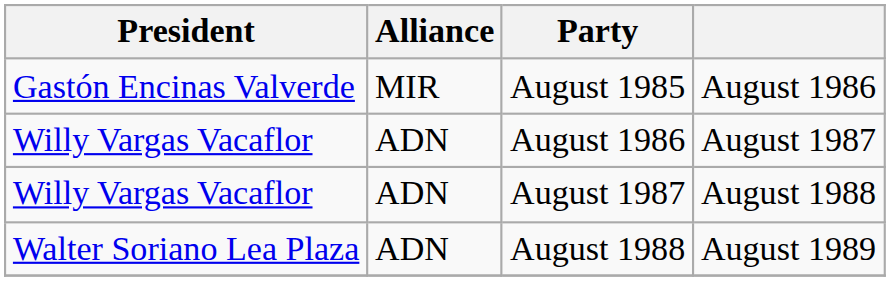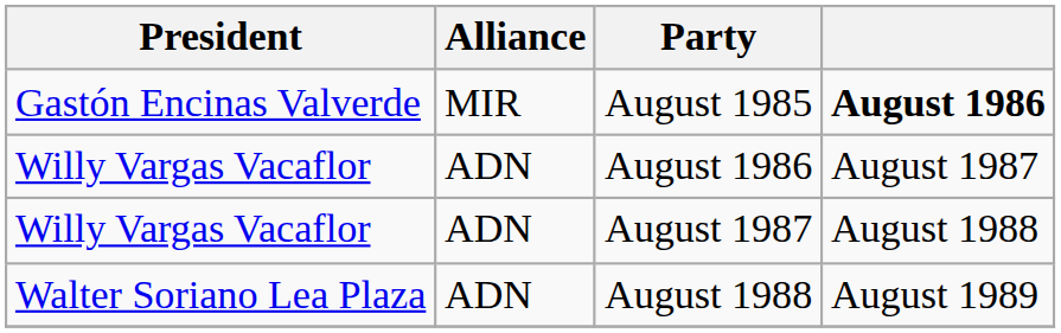August 1985 | column 4: normal -> bold
